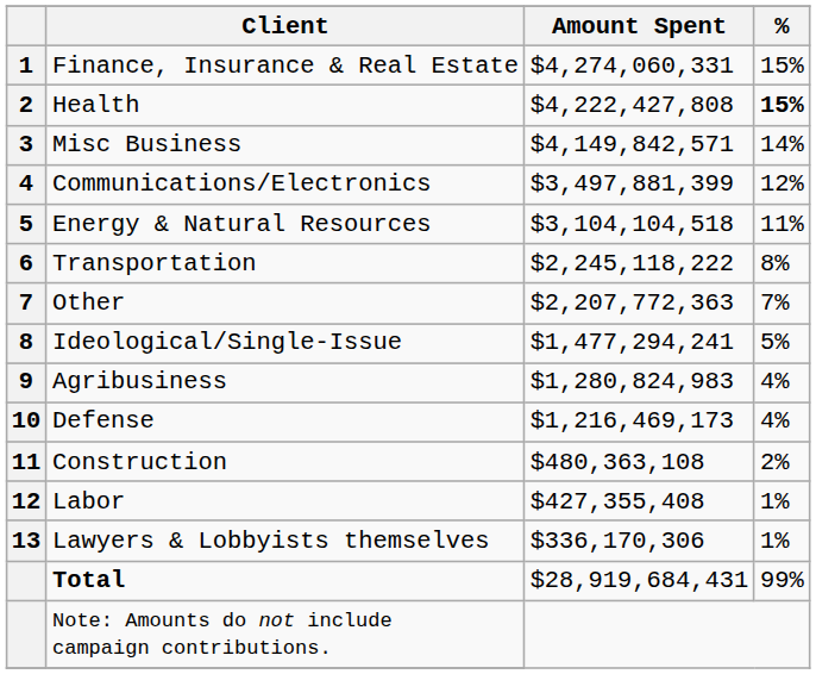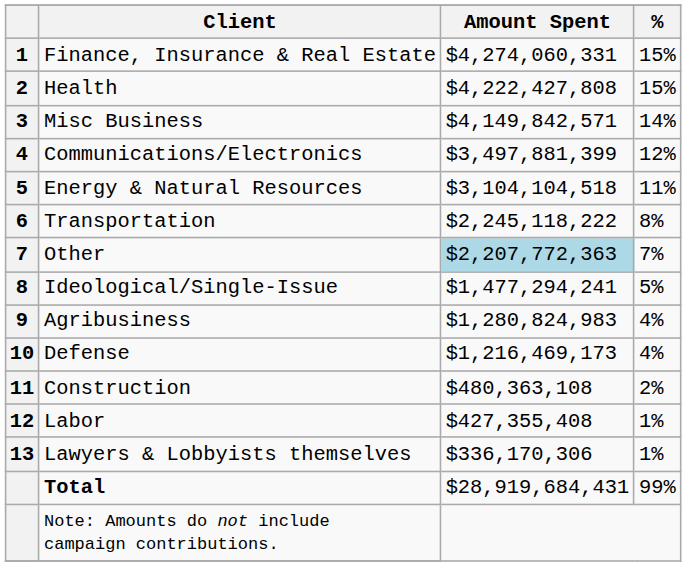Health | %: bold -> normal
Other | Amount Spent: no background -> lightblue background
